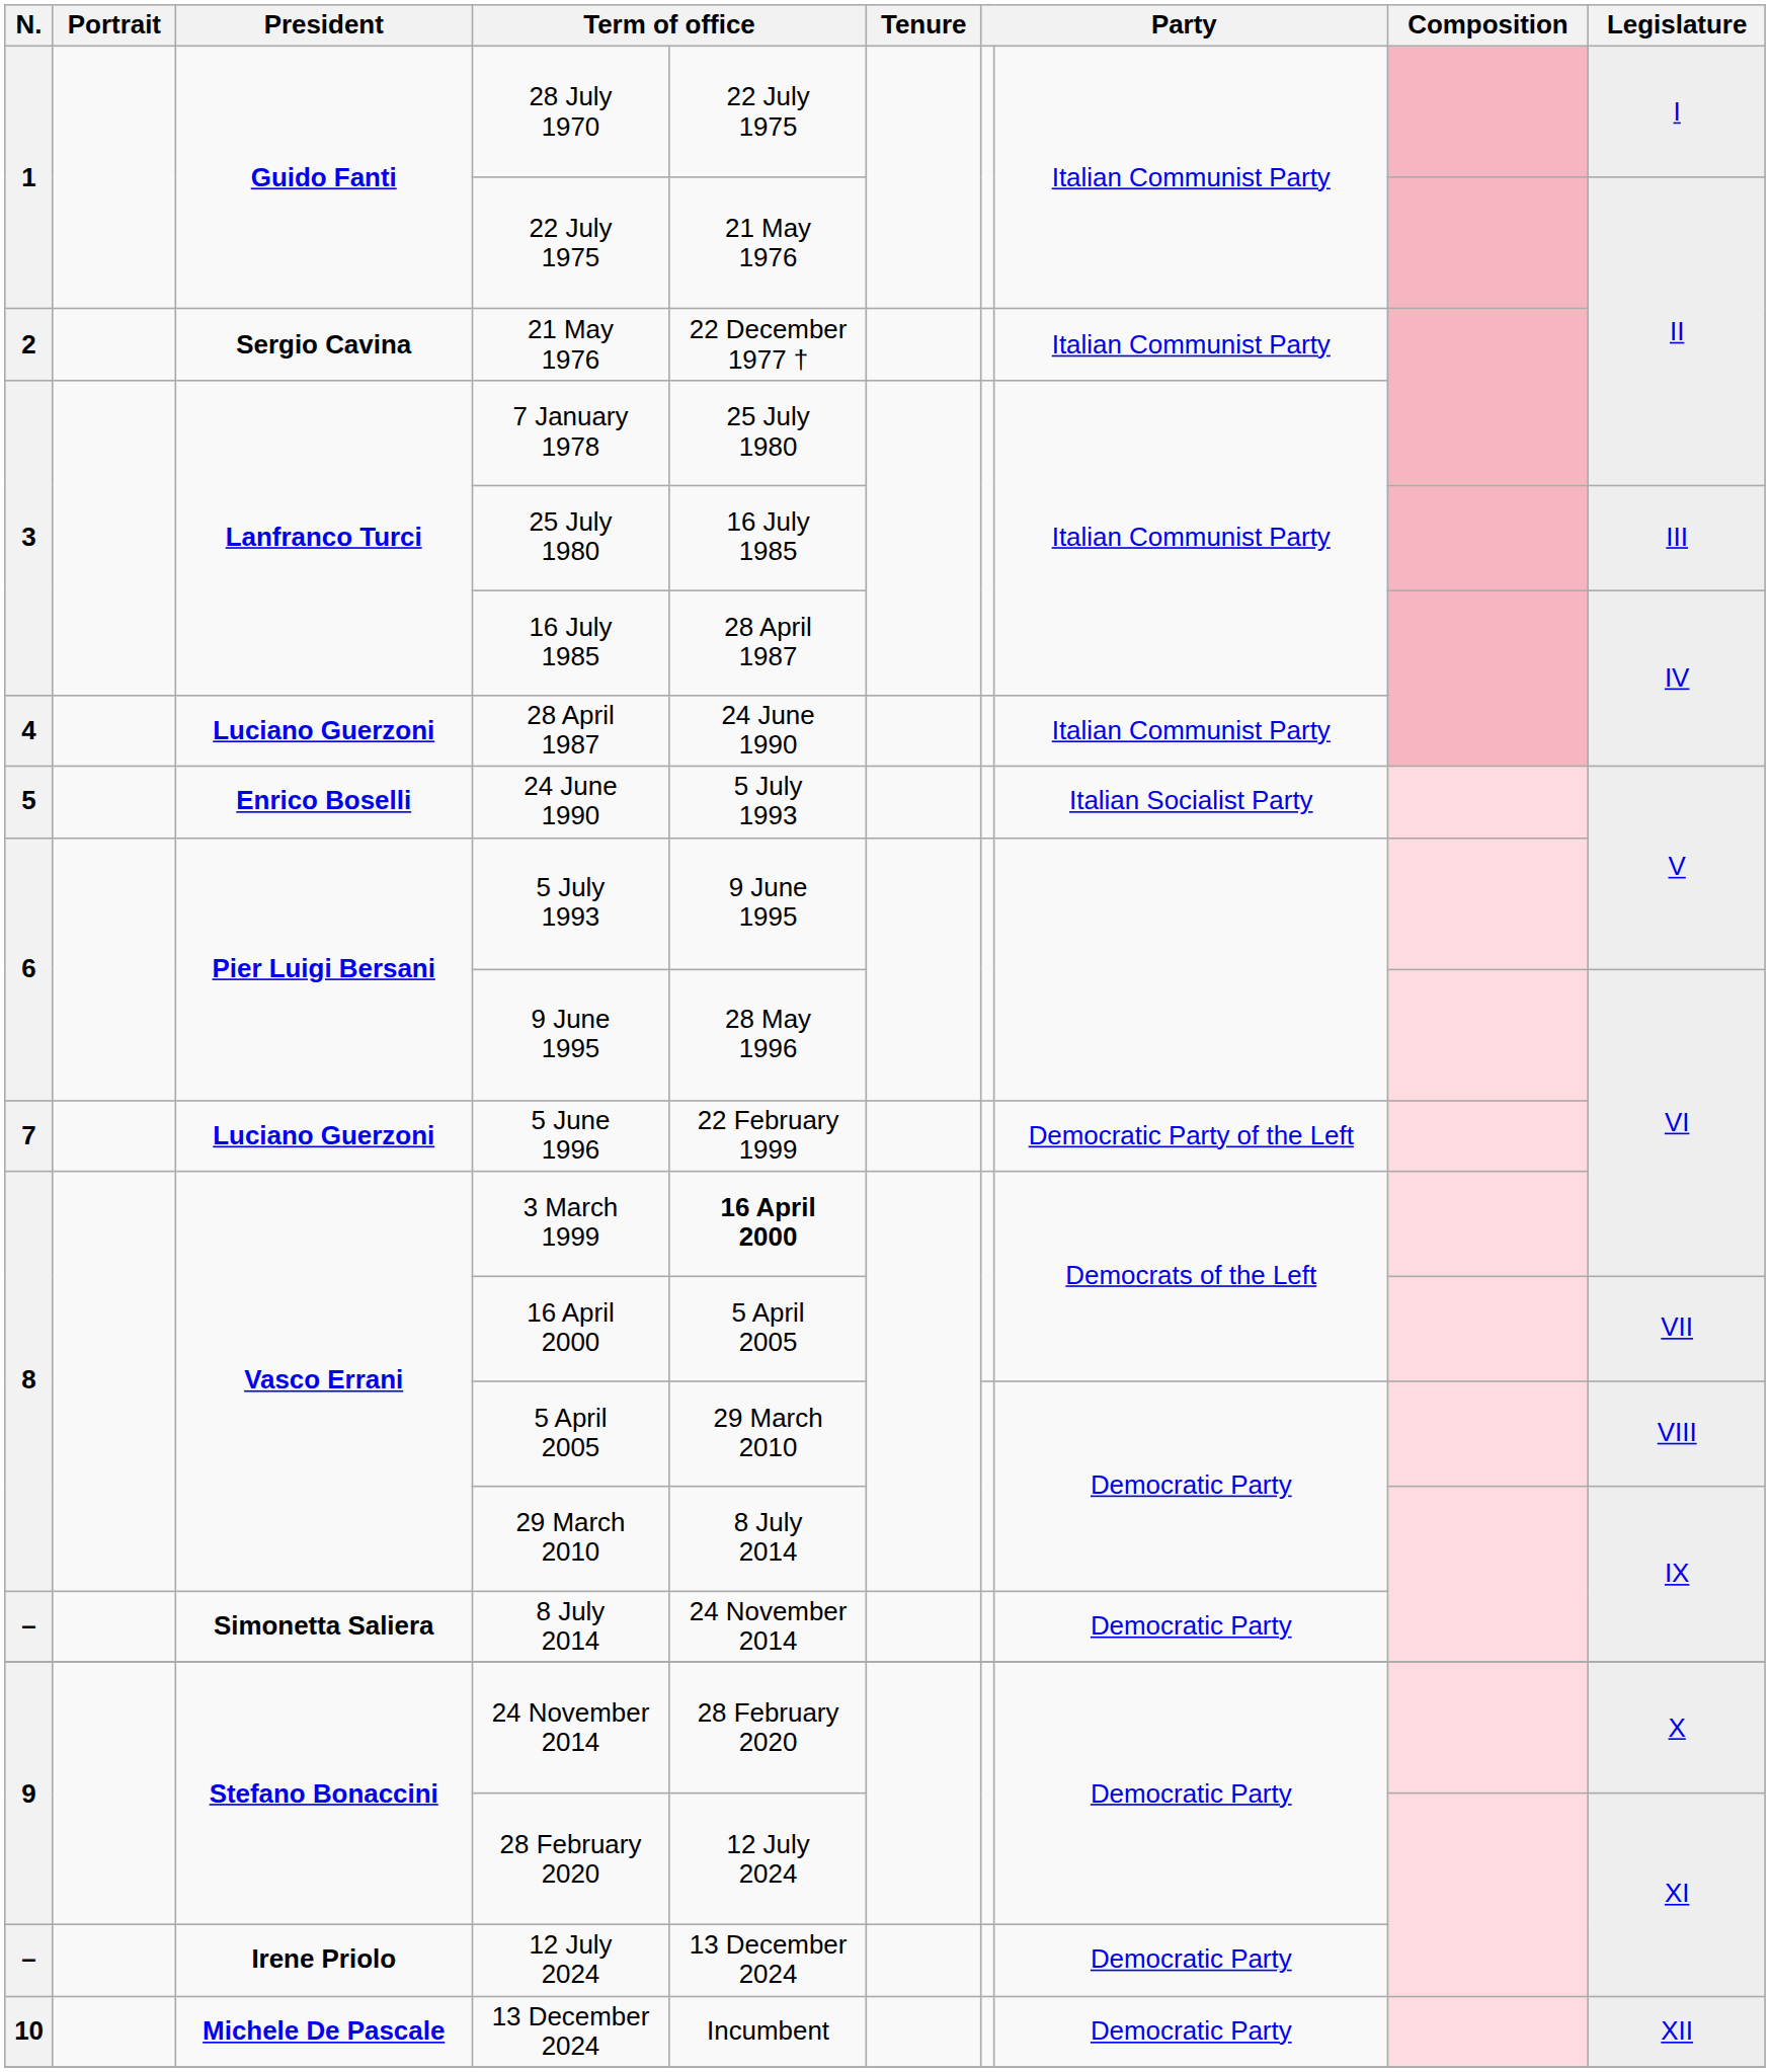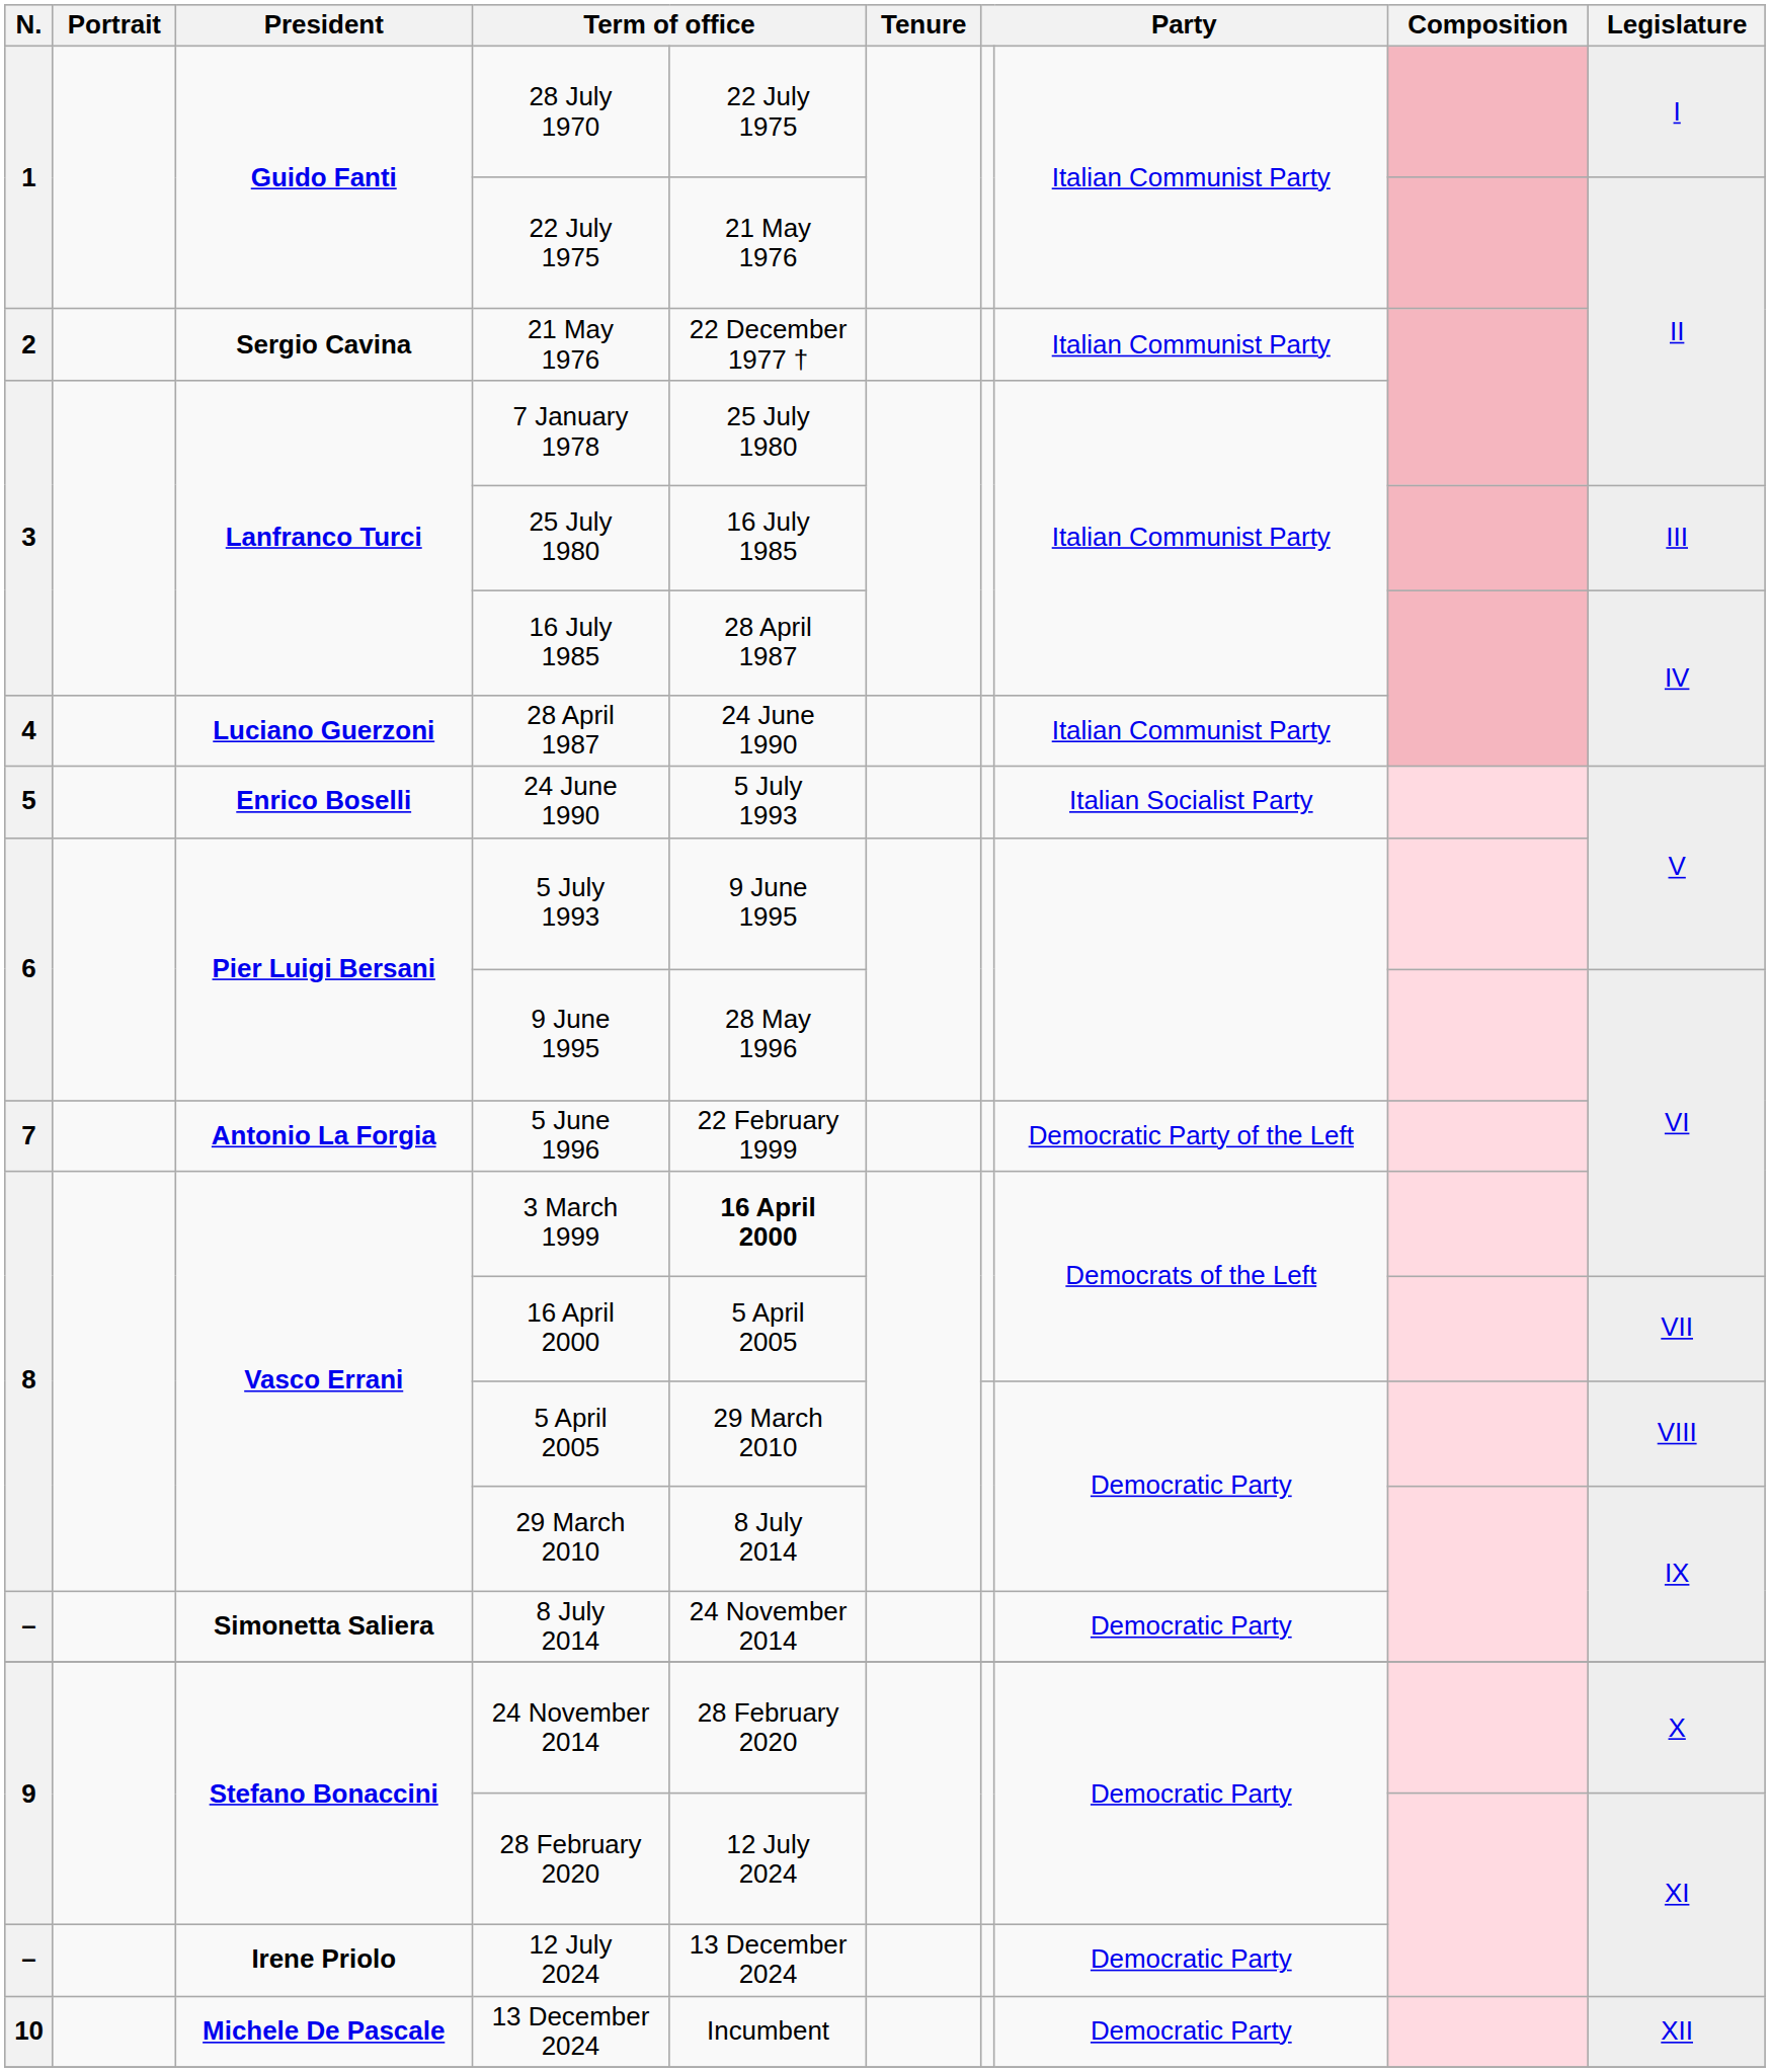5 June 1996 | President: Luciano Guerzoni -> Antonio La Forgia
